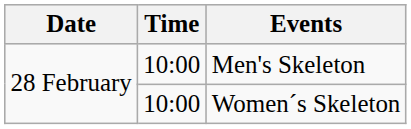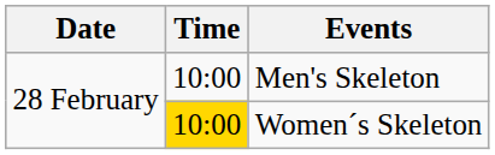Women´s Skeleton | Time: no background -> gold background
